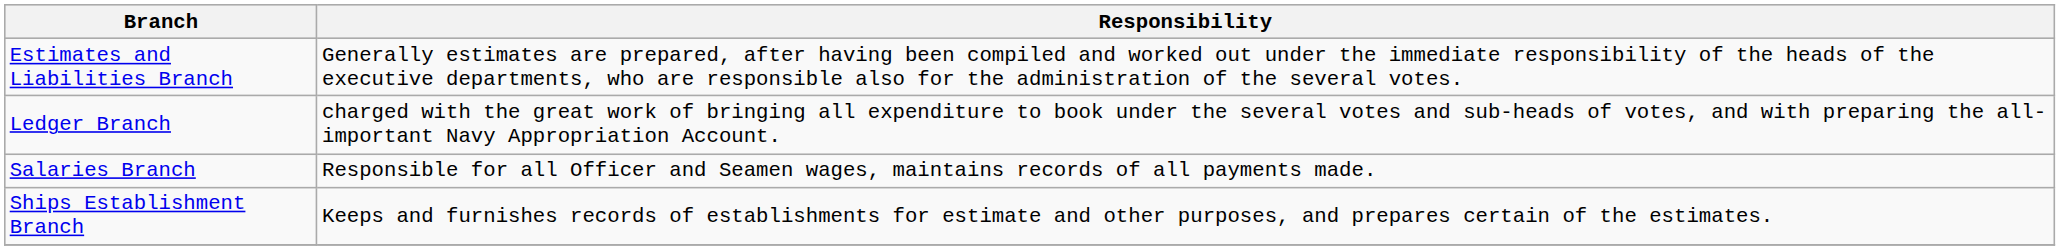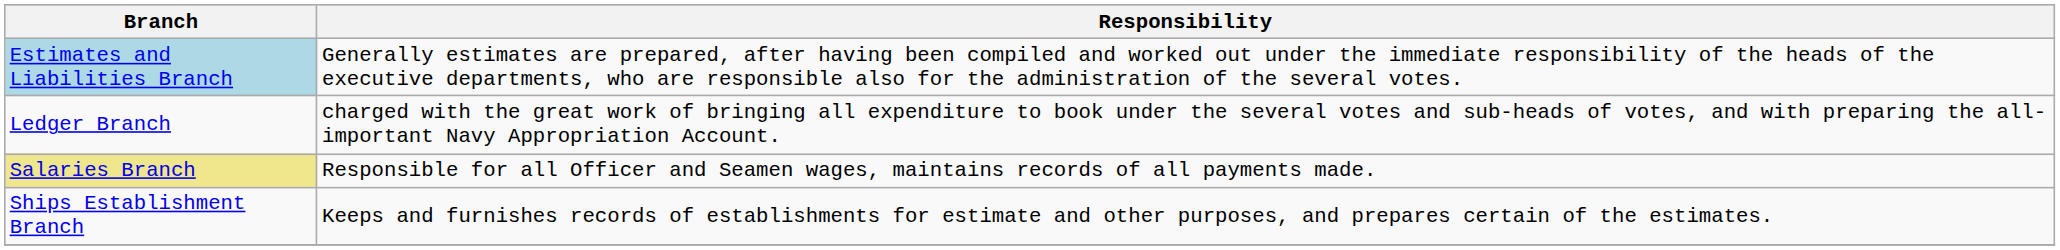Estimates and Liabilities Branch | Branch: no background -> lightblue background
Salaries Branch | Branch: no background -> khaki background
